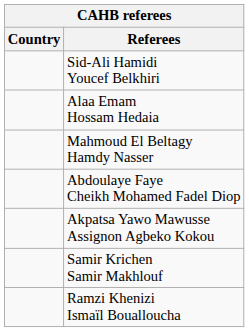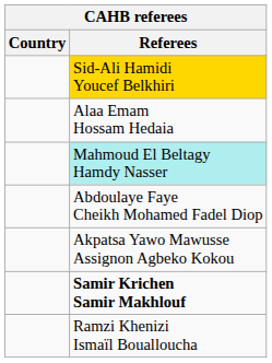Sid-Ali Hamidi Youcef Belkhiri | Referees: no background -> gold background
Mahmoud El Beltagy Hamdy Nasser | Referees: no background -> paleturquoise background
Samir Krichen Samir Makhlouf | Referees: normal -> bold
